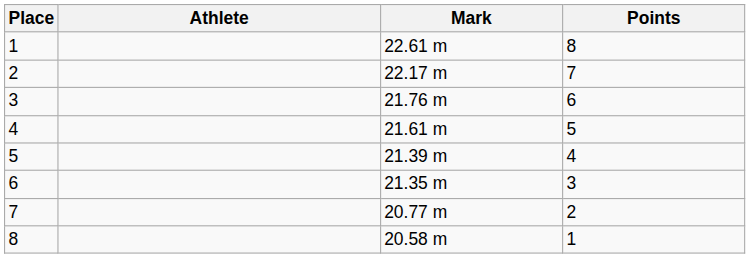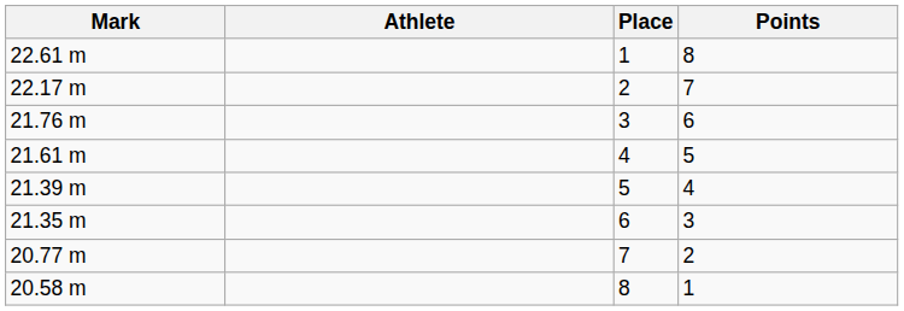columns swapped: Place <-> Mark
